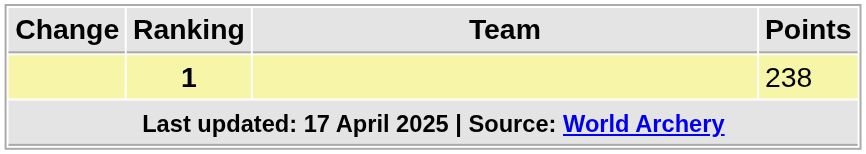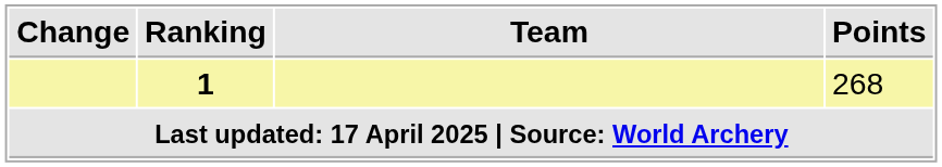row 2 | Points: 238 -> 268
